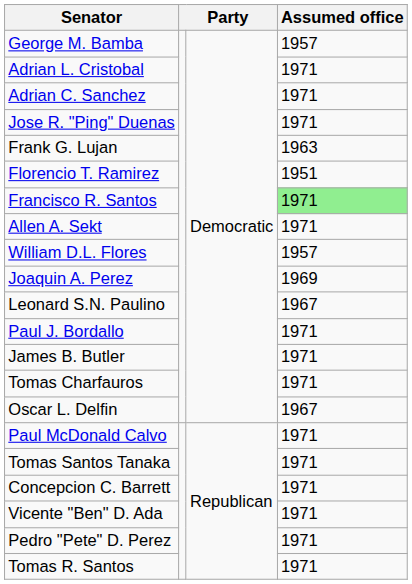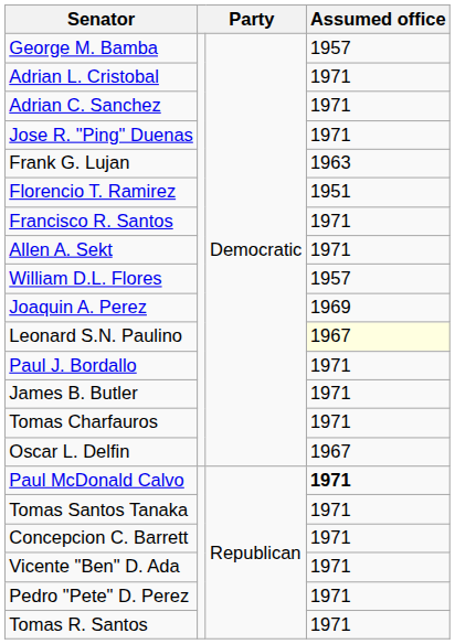Francisco R. Santos | Assumed office: lightgreen background -> no background
Leonard S.N. Paulino | Assumed office: no background -> lightyellow background
Paul McDonald Calvo | Assumed office: normal -> bold
